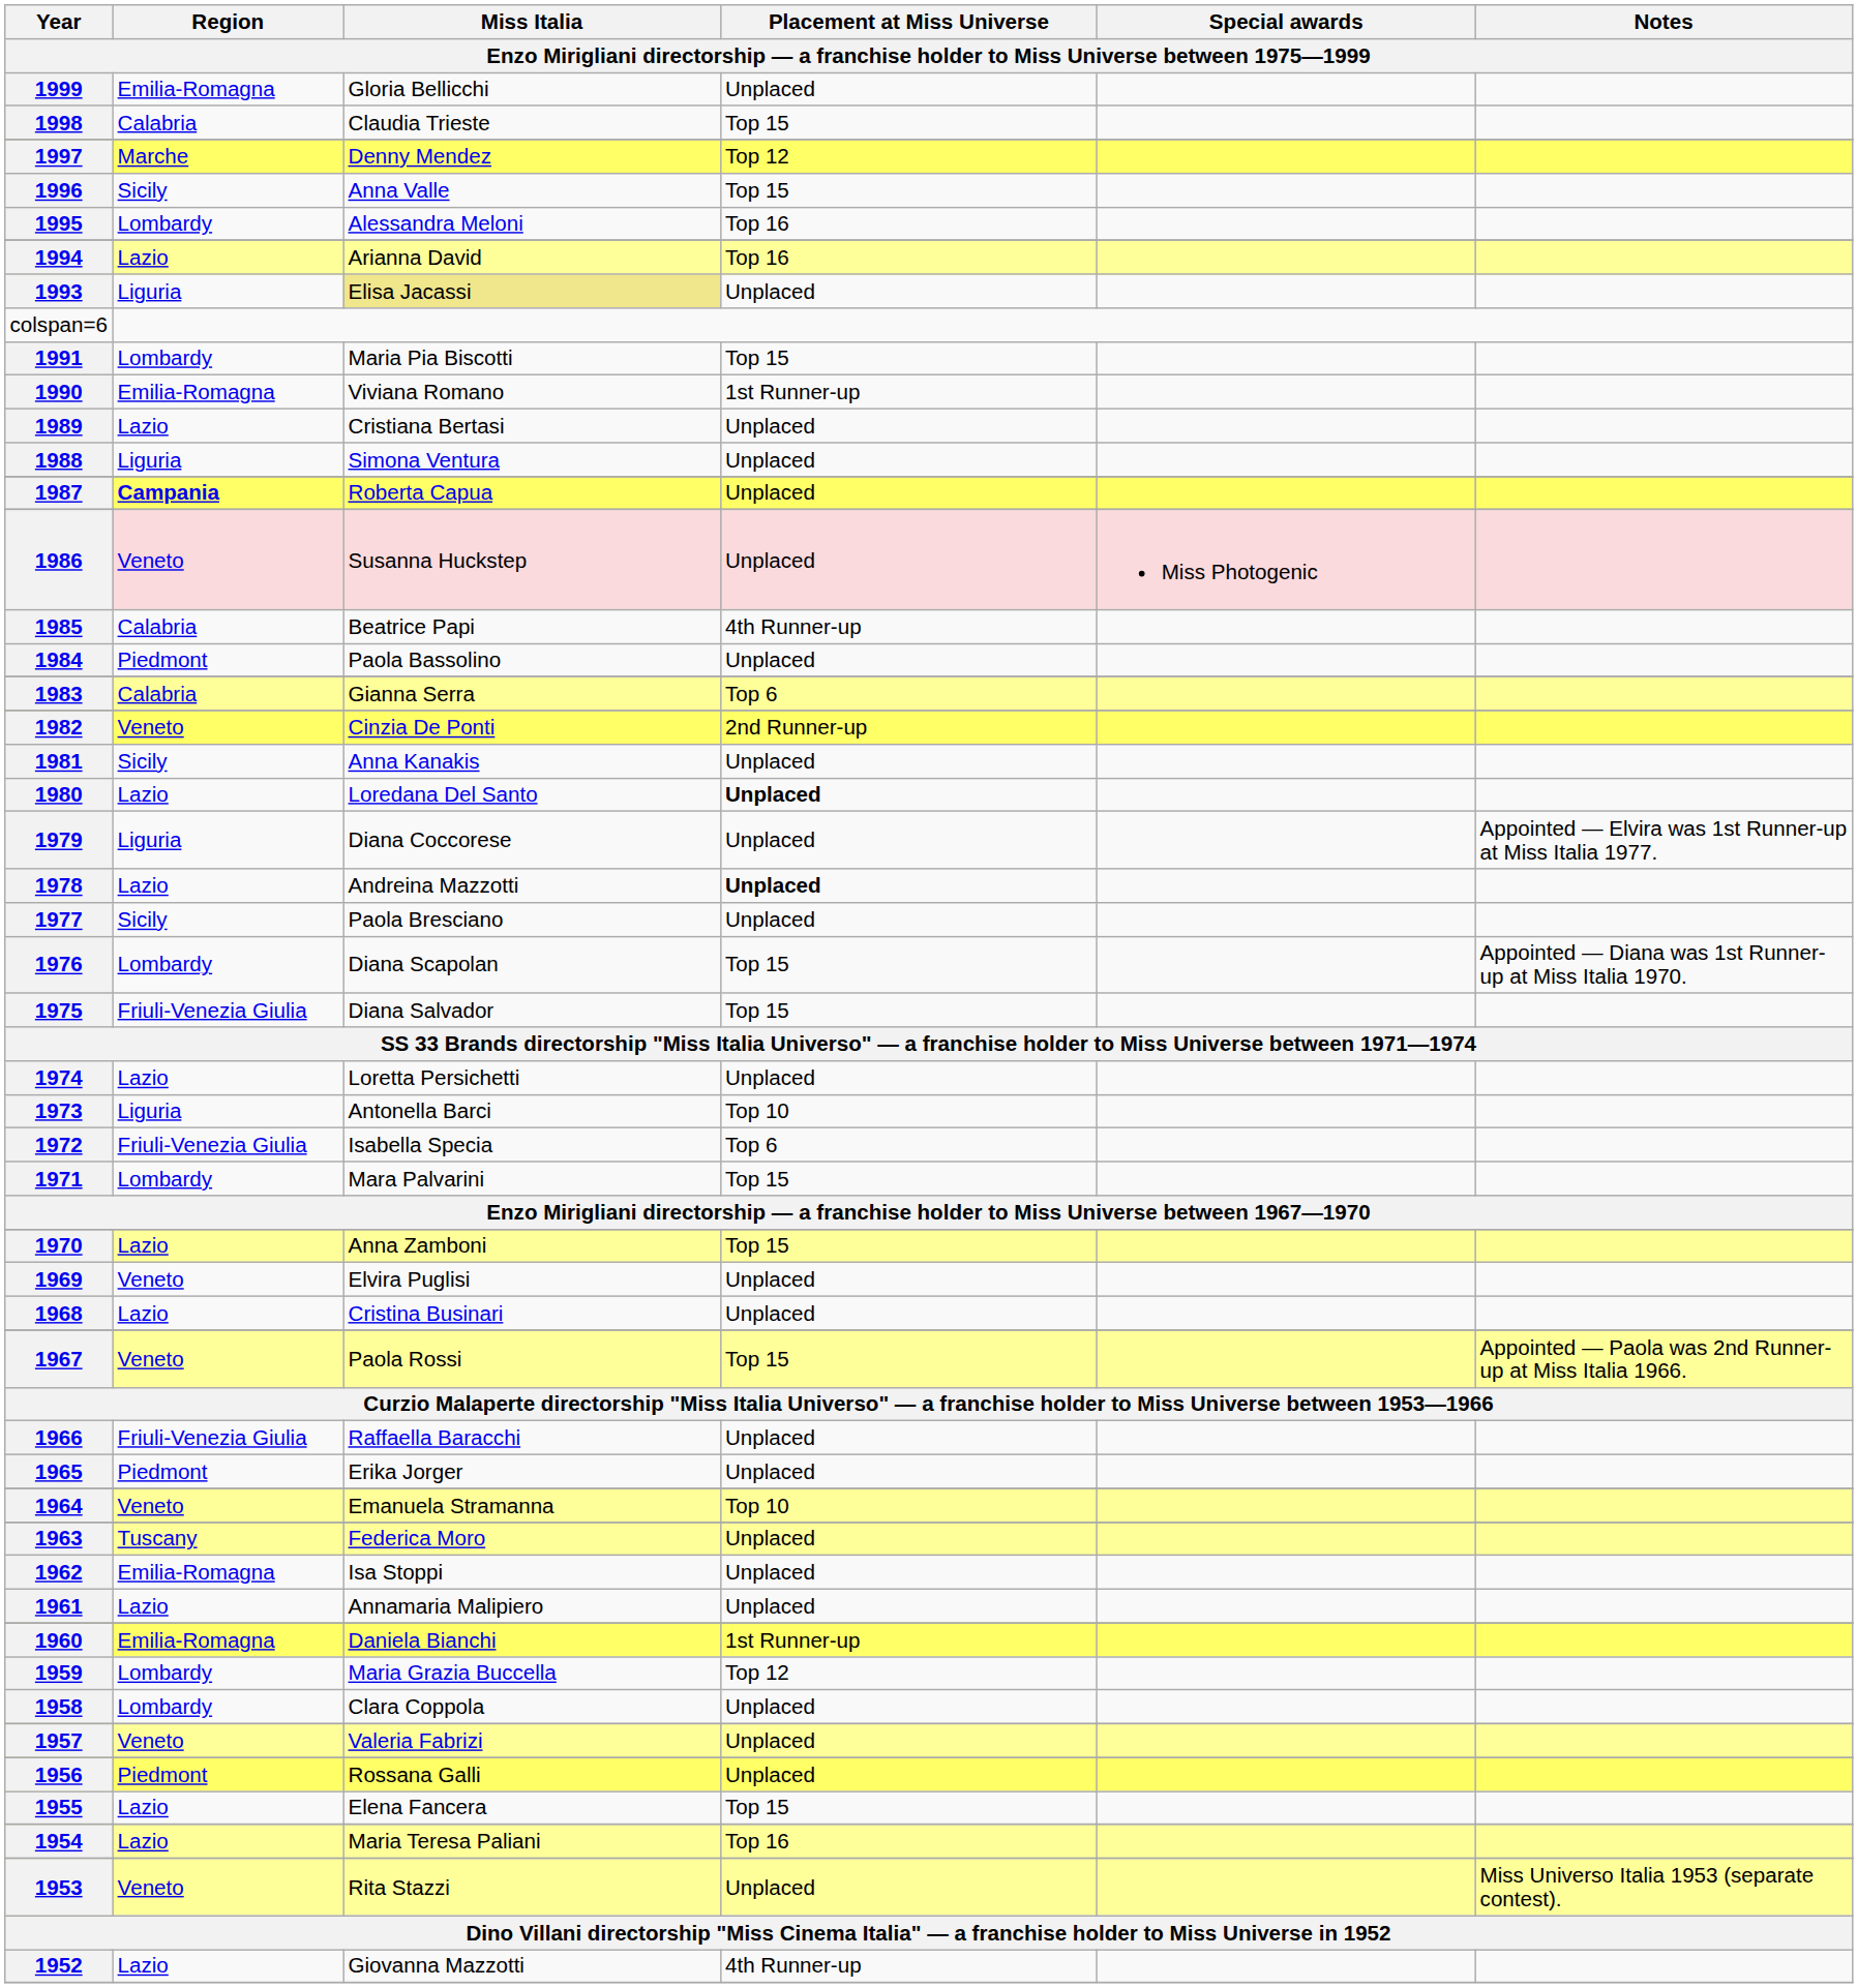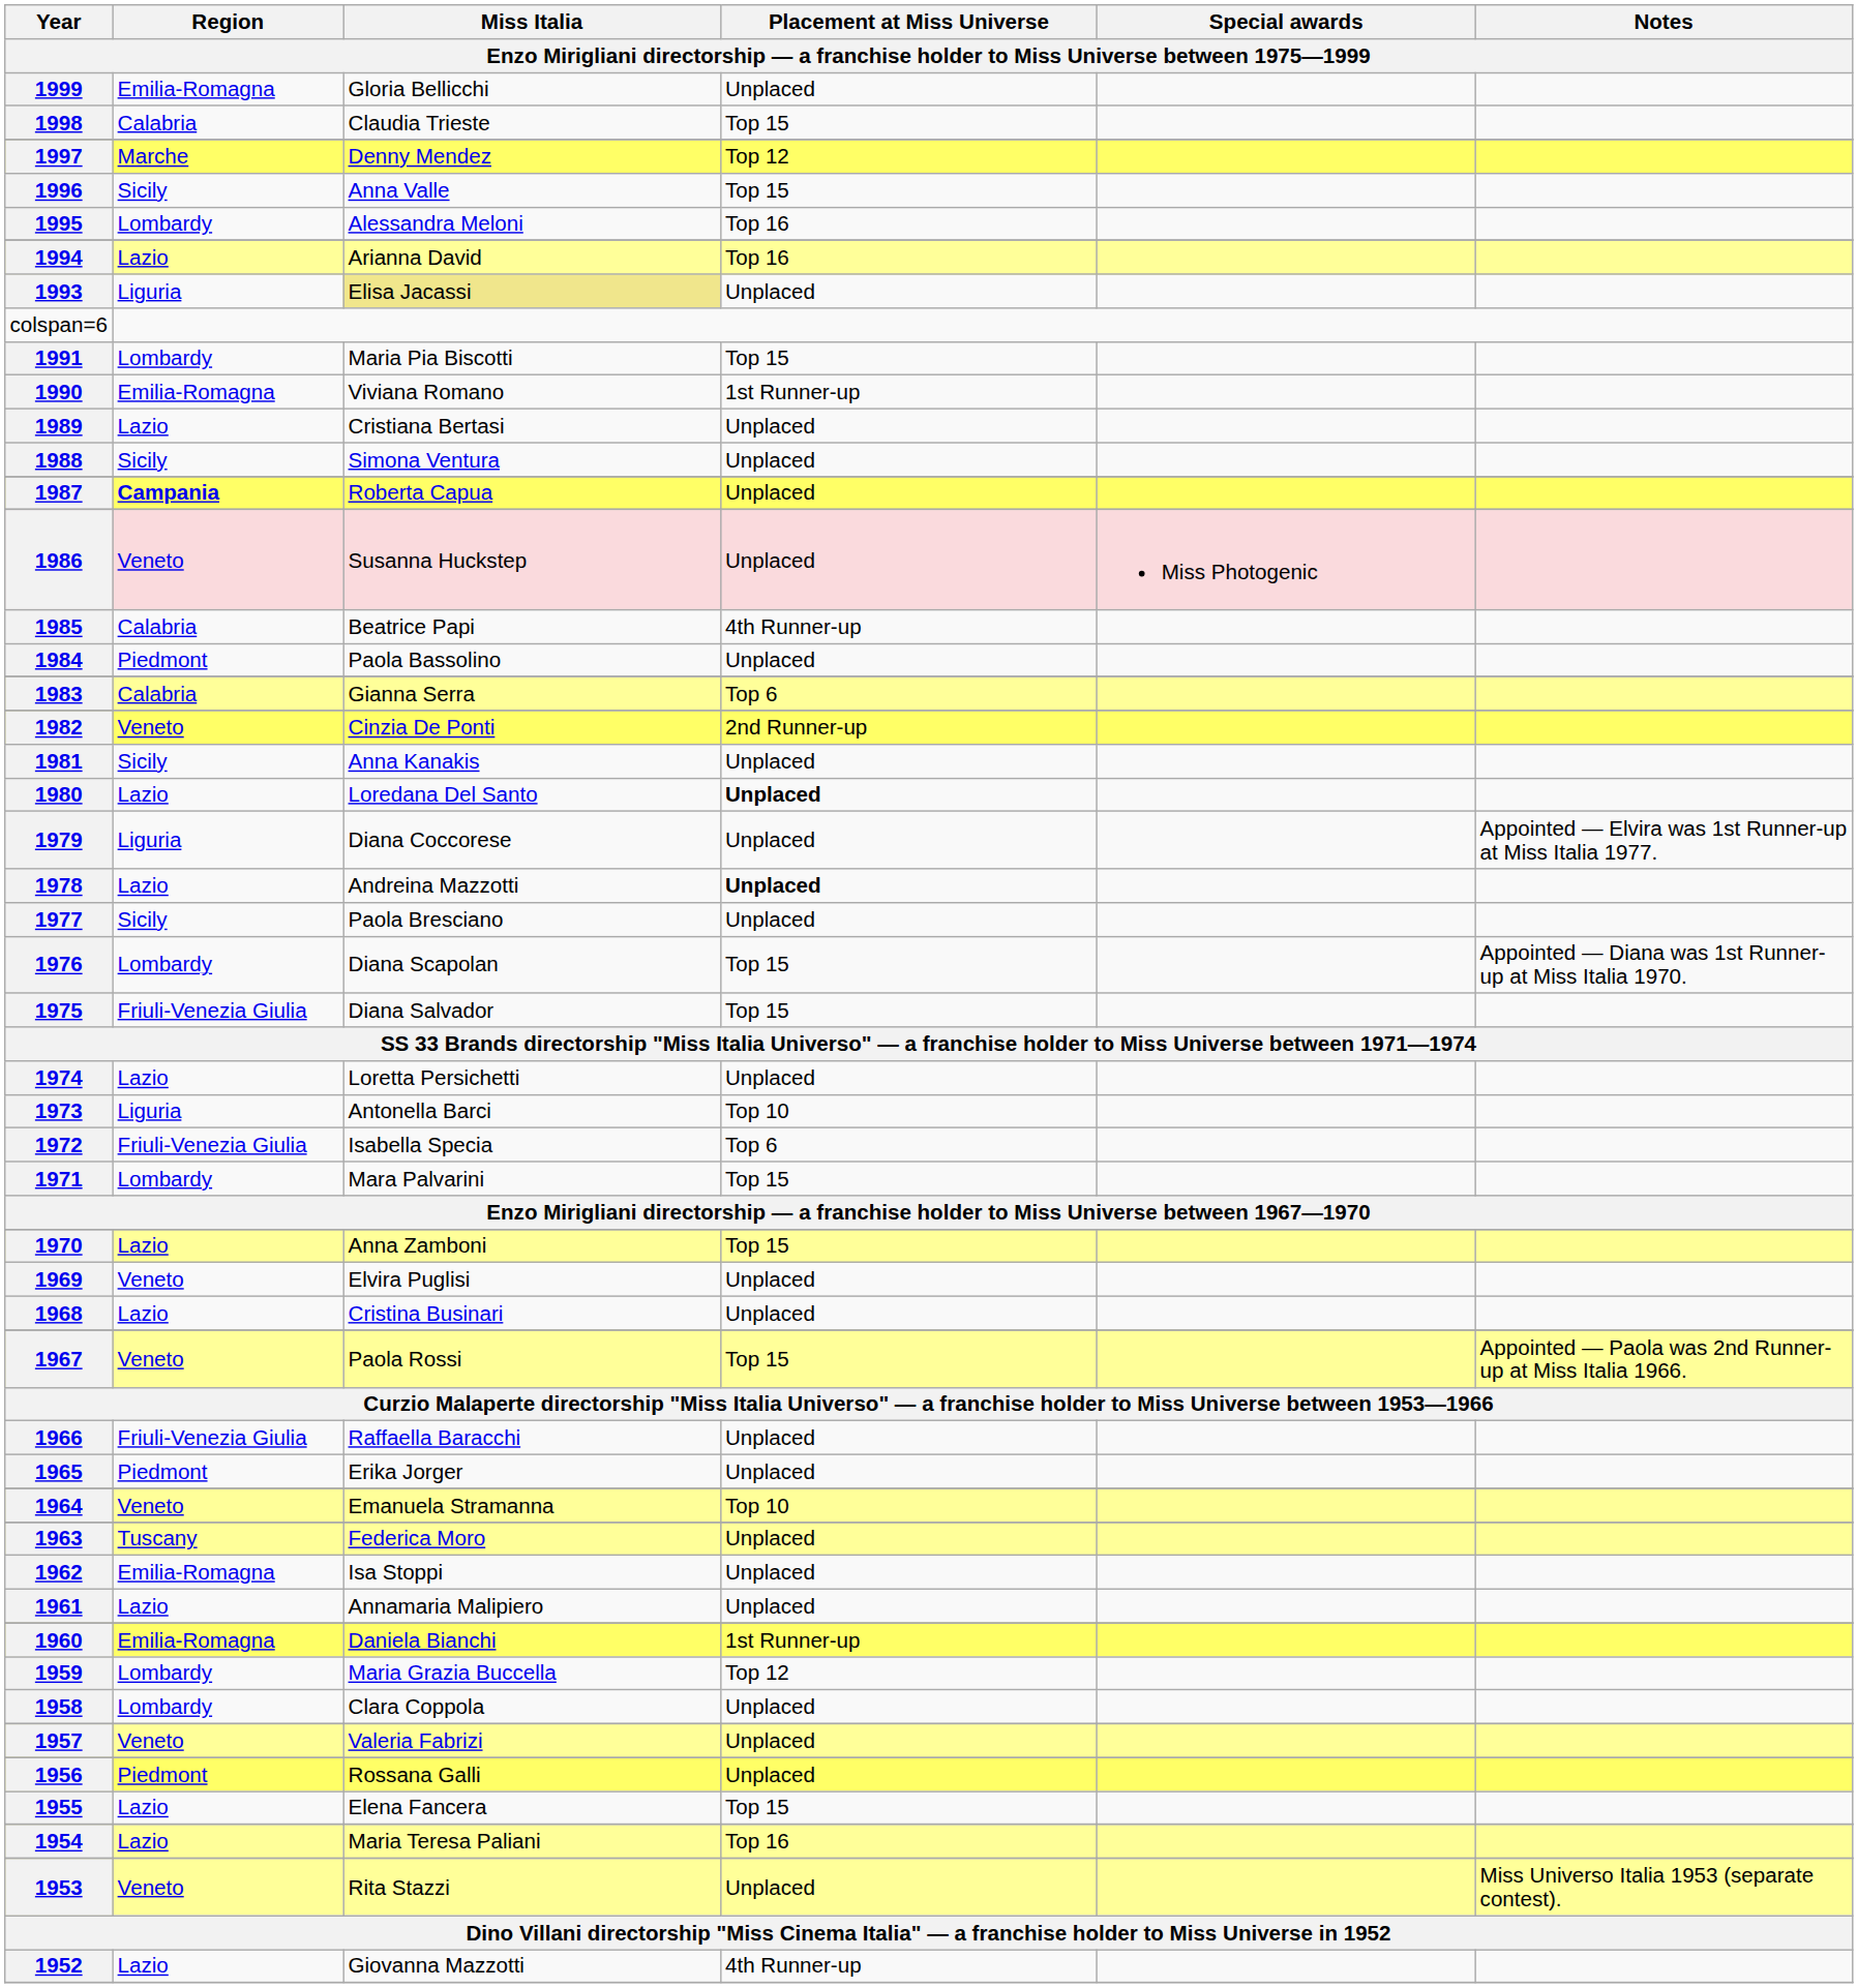1988 | Region: Liguria -> Sicily
